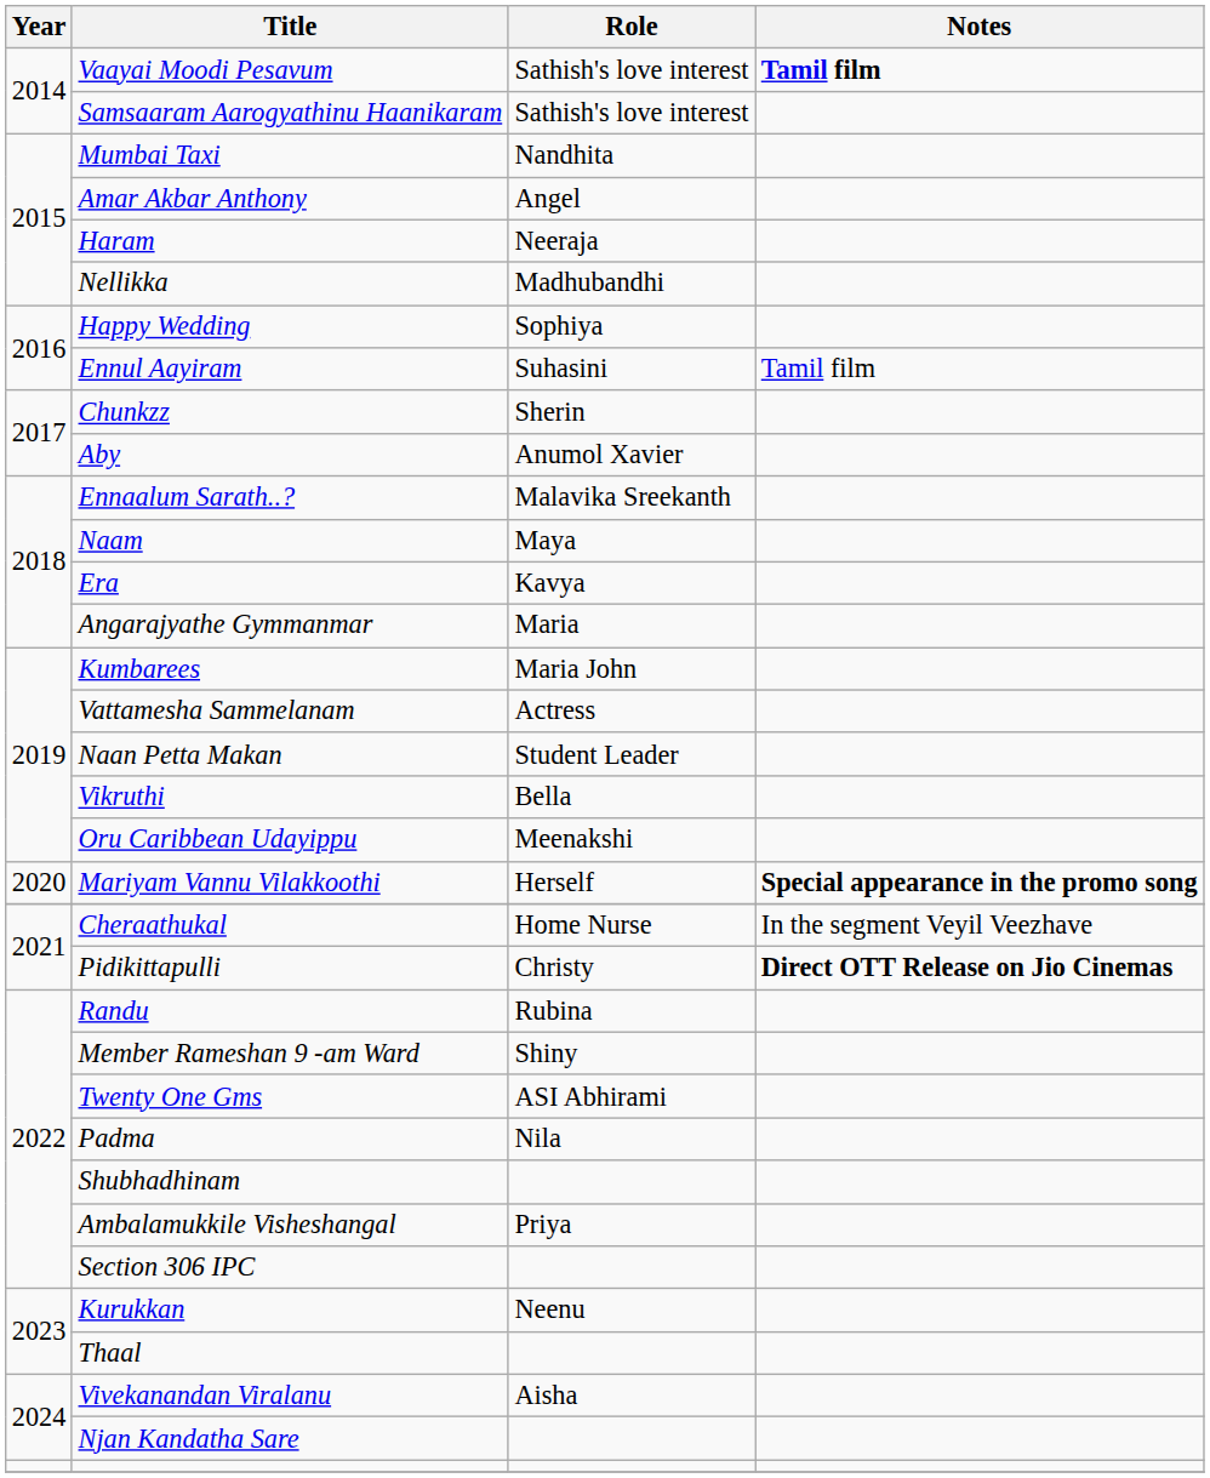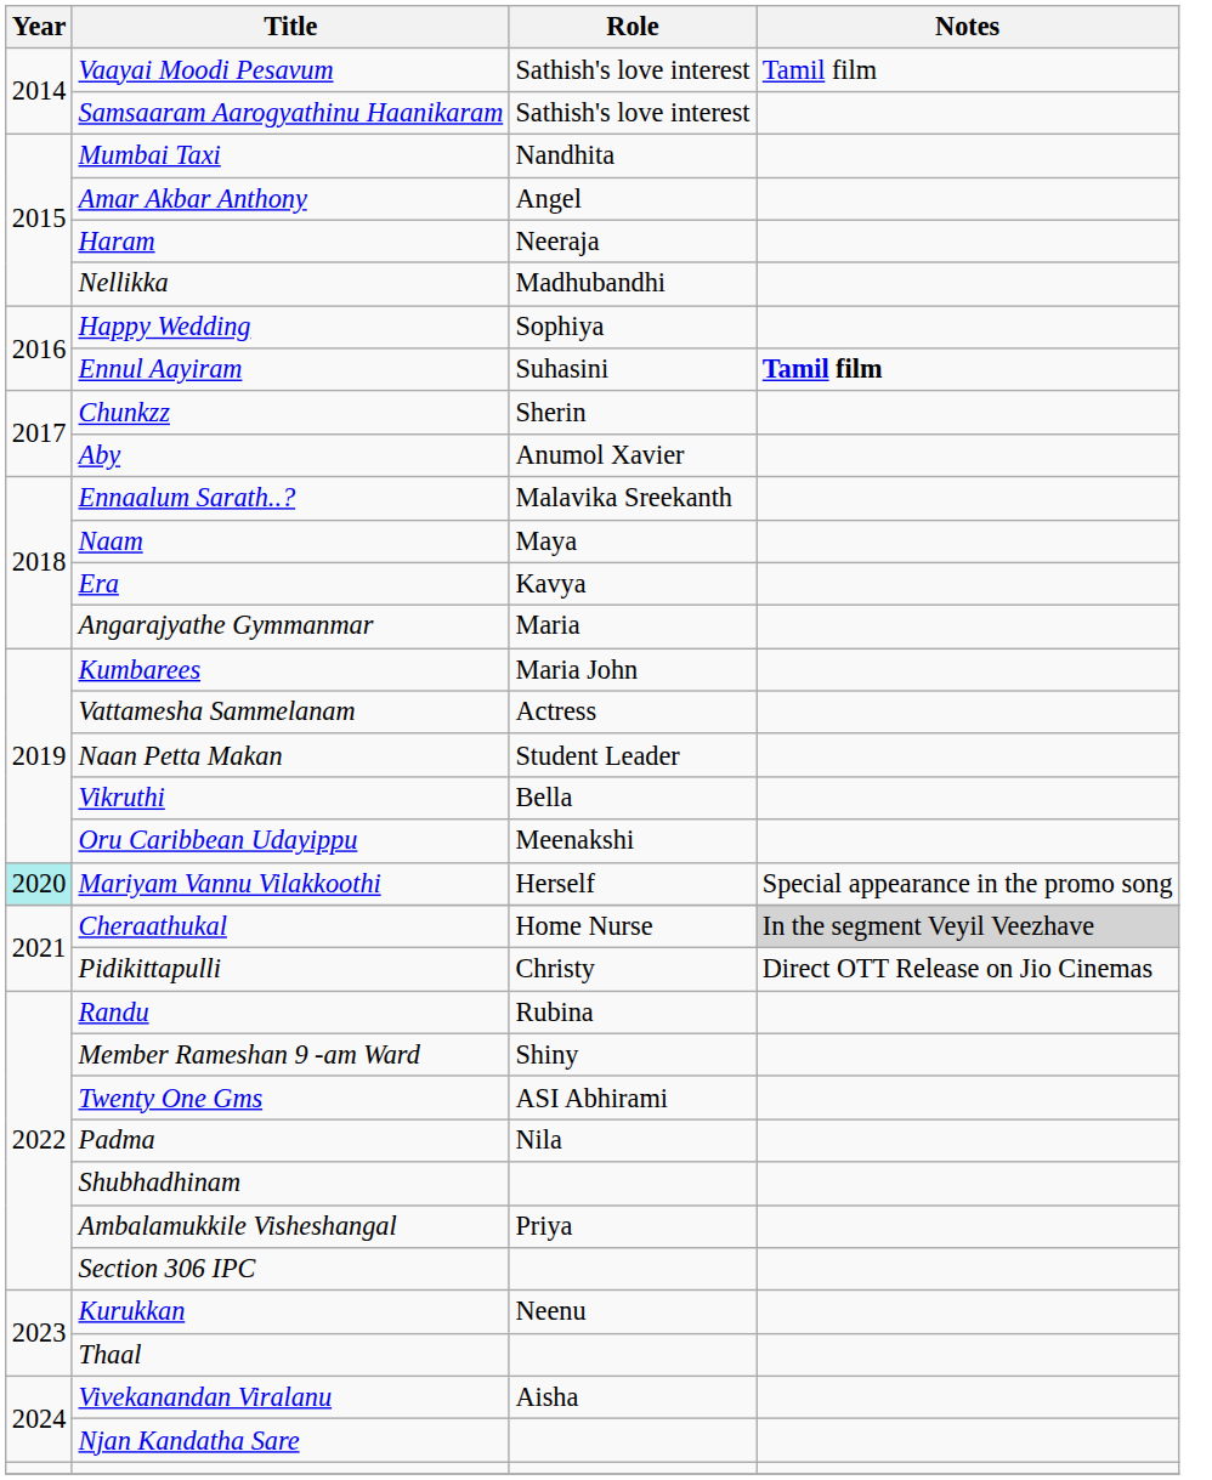Vaayai Moodi Pesavum | Notes: bold -> normal
Ennul Aayiram | Notes: normal -> bold
Mariyam Vannu Vilakkoothi | Year: no background -> paleturquoise background
Mariyam Vannu Vilakkoothi | Notes: bold -> normal
Cheraathukal | Notes: no background -> lightgrey background
Pidikittapulli | Notes: bold -> normal
